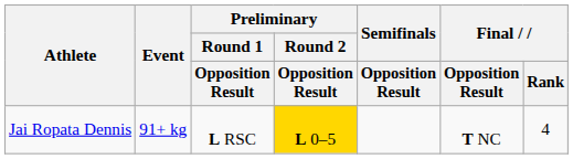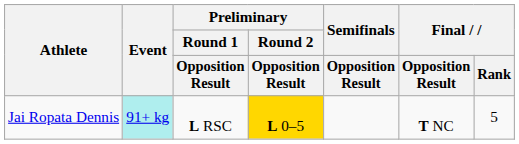Jai Ropata Dennis | Event: no background -> paleturquoise background
Jai Ropata Dennis | Final / Rank: 4 -> 5
